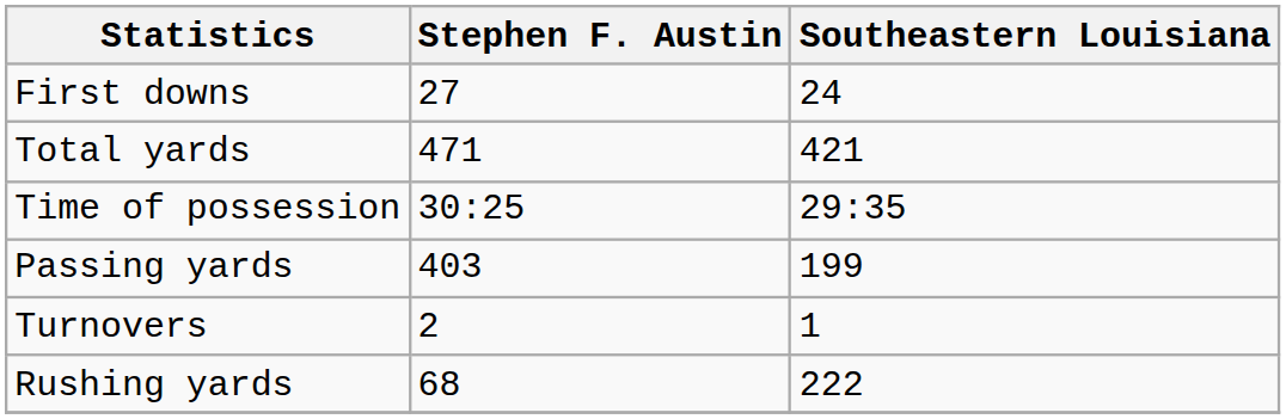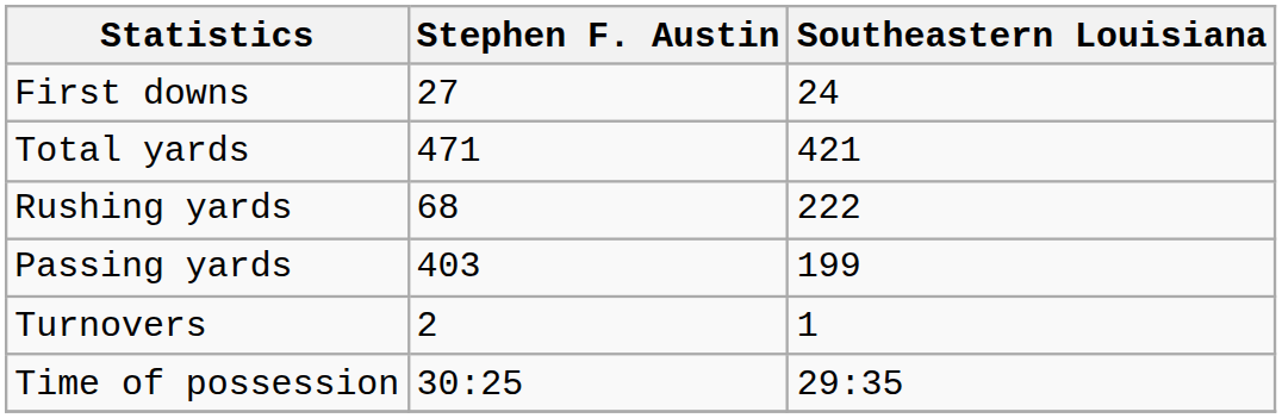rows swapped: Rushing yards <-> Time of possession
